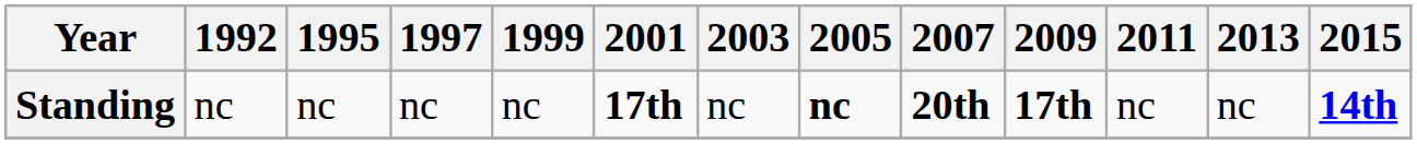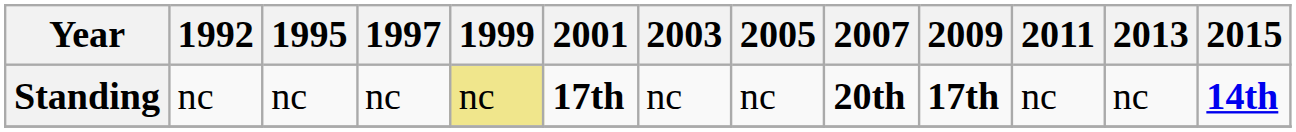Standing | 1999: no background -> khaki background
Standing | 2005: bold -> normal
